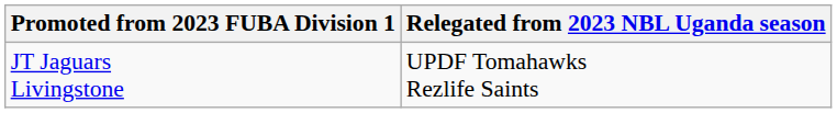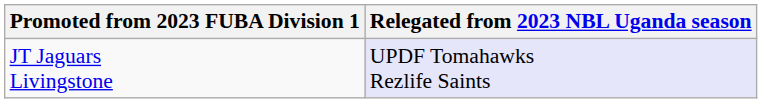JT Jaguars Livingstone | Relegated from 2023 NBL Uganda season: no background -> lavender background
